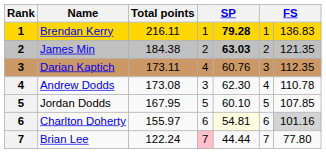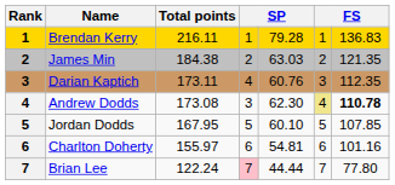Brendan Kerry | column 5: bold -> normal
James Min | column 5: bold -> normal
Andrew Dodds | column 6: no background -> khaki background
Andrew Dodds | column 7: normal -> bold
Charlton Doherty | column 5: lightyellow background -> no background
Charlton Doherty | column 7: lightgrey background -> no background
